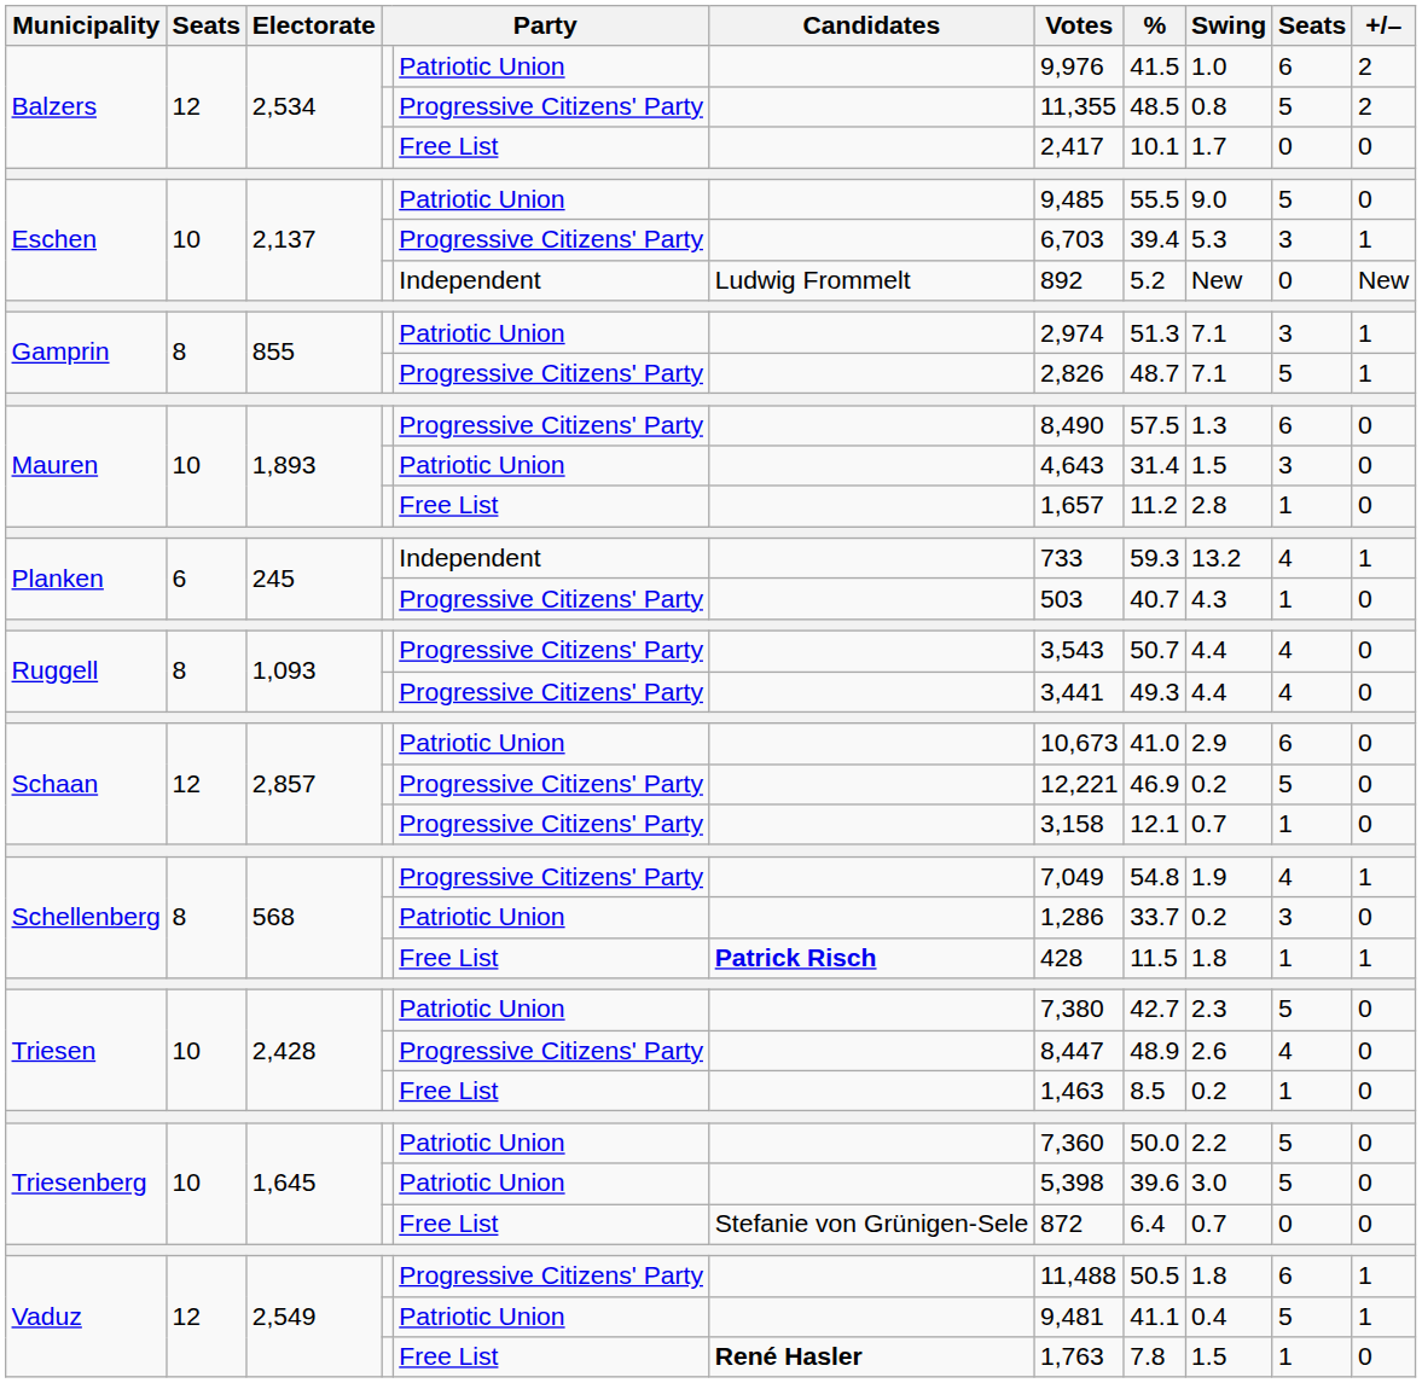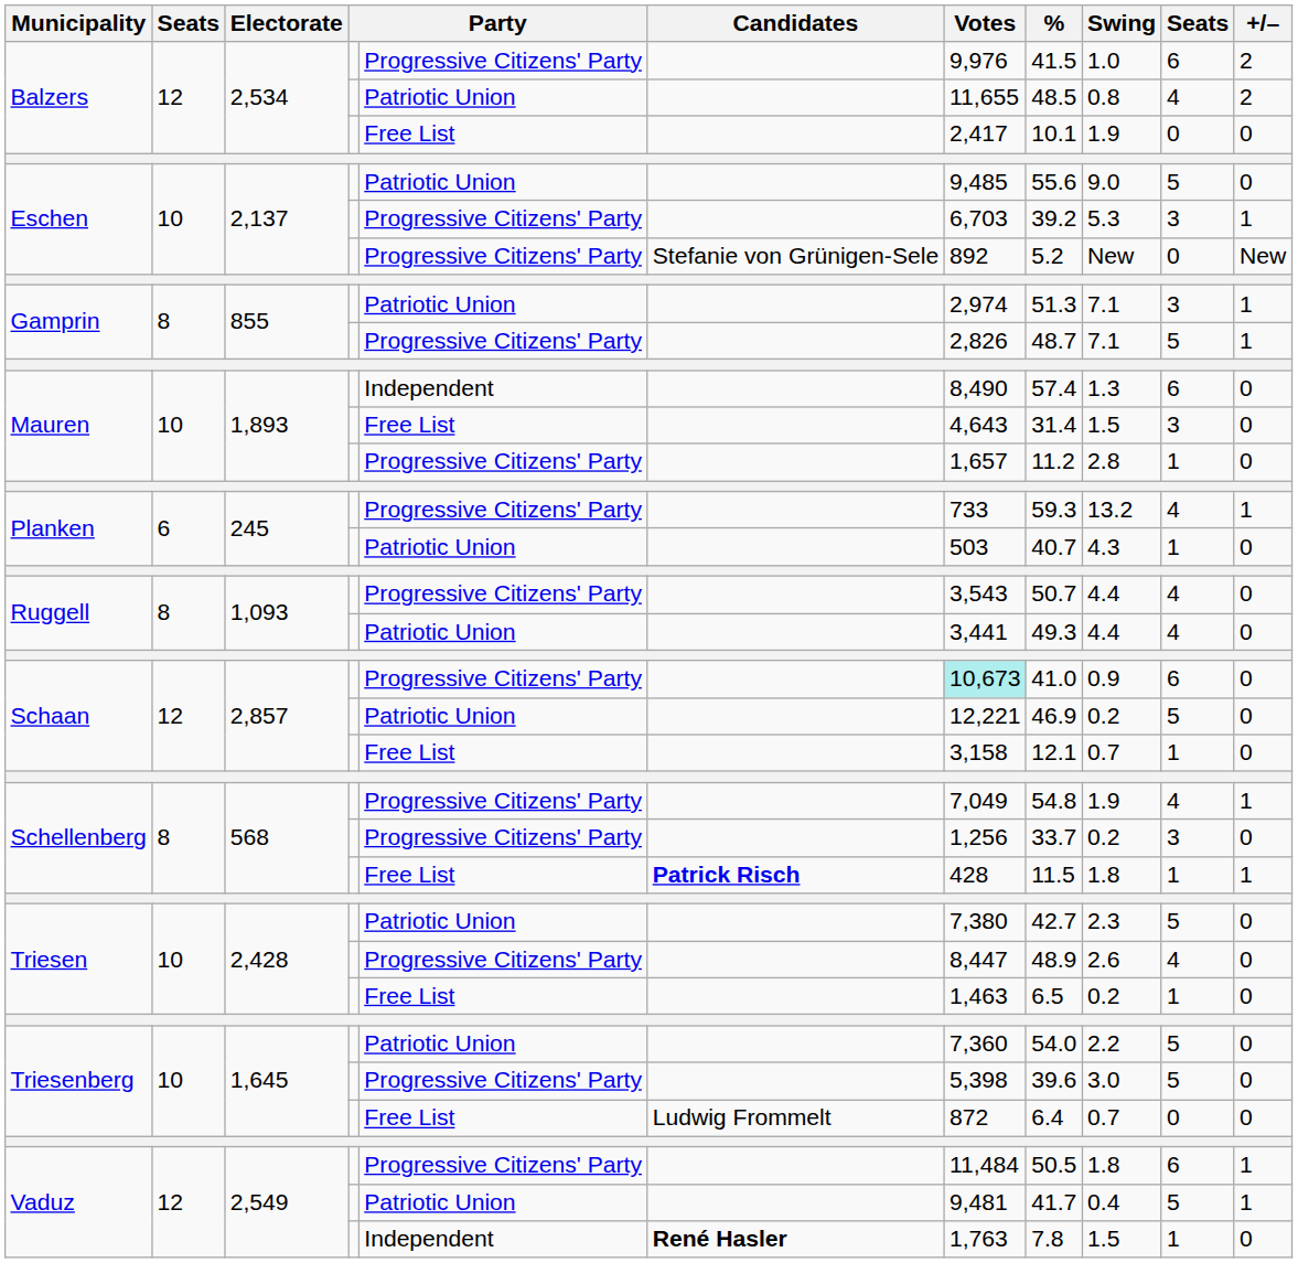row 2 | column 5: Patriotic Union -> Progressive Citizens' Party
row 3 | column 5: Progressive Citizens' Party -> Patriotic Union
row 3 | Votes: 11,355 -> 11,655
row 3 | column 10: 5 -> 4
row 4 | Swing: 1.7 -> 1.9
row 6 | %: 55.5 -> 55.6
row 7 | %: 39.4 -> 39.2
row 8 | column 5: Independent -> Progressive Citizens' Party
row 8 | Candidates: Ludwig Frommelt -> Stefanie von Grünigen-Sele
row 13 | column 5: Progressive Citizens' Party -> Independent
row 13 | %: 57.5 -> 57.4
row 14 | column 5: Patriotic Union -> Free List
row 15 | column 5: Free List -> Progressive Citizens' Party
row 17 | column 5: Independent -> Progressive Citizens' Party
row 18 | column 5: Progressive Citizens' Party -> Patriotic Union
row 21 | column 5: Progressive Citizens' Party -> Patriotic Union
row 23 | column 5: Patriotic Union -> Progressive Citizens' Party
row 23 | Votes: no background -> paleturquoise background
row 23 | Swing: 2.9 -> 0.9
row 24 | column 5: Progressive Citizens' Party -> Patriotic Union
row 25 | column 5: Progressive Citizens' Party -> Free List
row 28 | column 5: Patriotic Union -> Progressive Citizens' Party
row 28 | Votes: 1,286 -> 1,256
row 33 | %: 8.5 -> 6.5
row 35 | %: 50.0 -> 54.0
row 36 | column 5: Patriotic Union -> Progressive Citizens' Party
row 37 | Candidates: Stefanie von Grünigen-Sele -> Ludwig Frommelt
row 39 | Votes: 11,488 -> 11,484
row 40 | %: 41.1 -> 41.7
row 41 | column 5: Free List -> Independent
